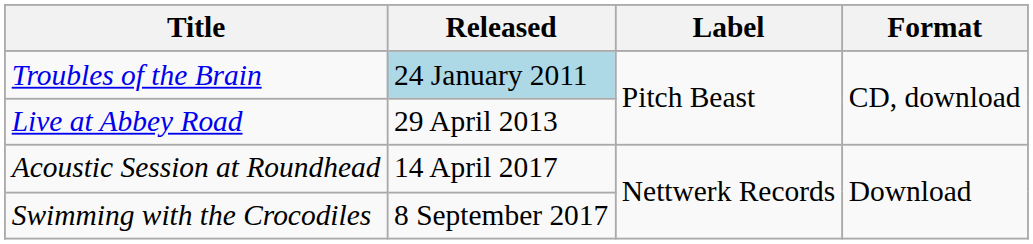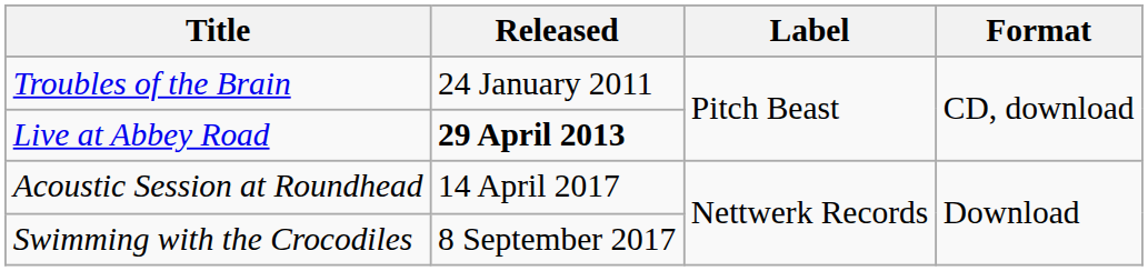Troubles of the Brain | Released: lightblue background -> no background
Live at Abbey Road | Released: normal -> bold
